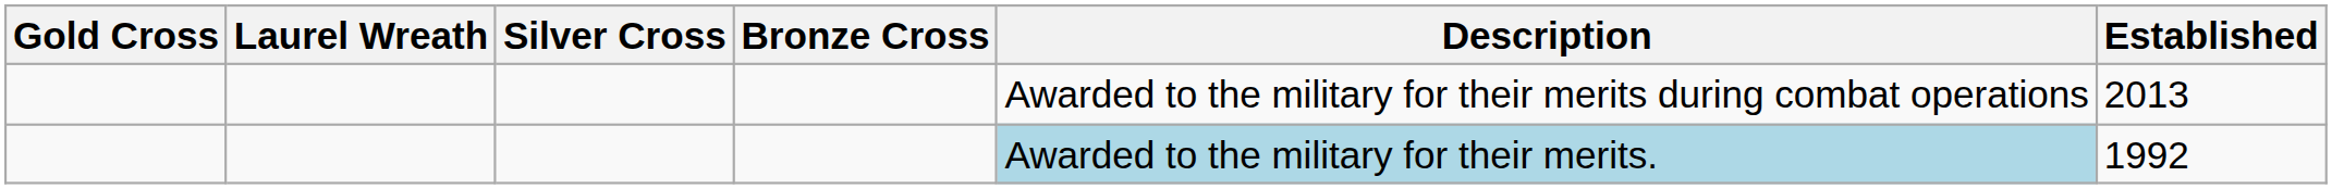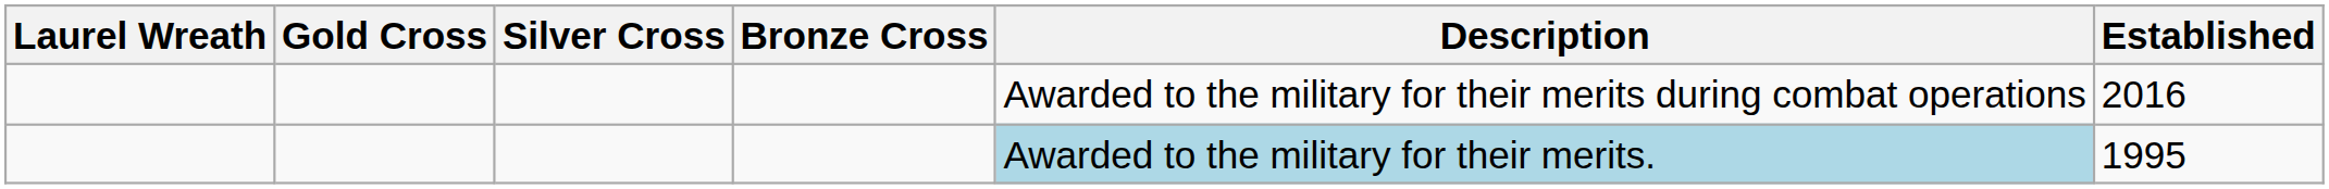columns swapped: Laurel Wreath <-> Gold Cross
row 2 | Established: 2013 -> 2016
row 3 | Established: 1992 -> 1995
